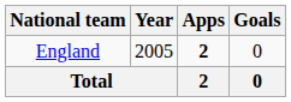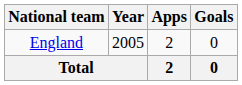England | Apps: bold -> normal
